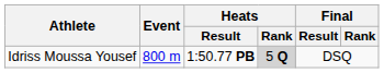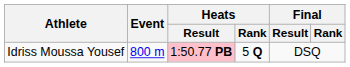Idriss Moussa Yousef | Heats / Result: no background -> pink background
Idriss Moussa Yousef | Heats / Rank: lightgrey background -> no background
